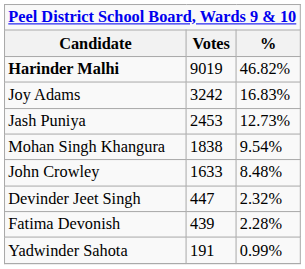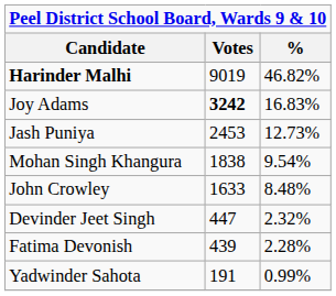Joy Adams | Votes: normal -> bold
